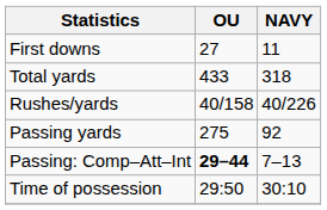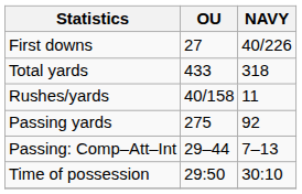First downs | NAVY: 11 -> 40/226
Rushes/yards | NAVY: 40/226 -> 11
Passing: Comp–Att–Int | OU: bold -> normal
